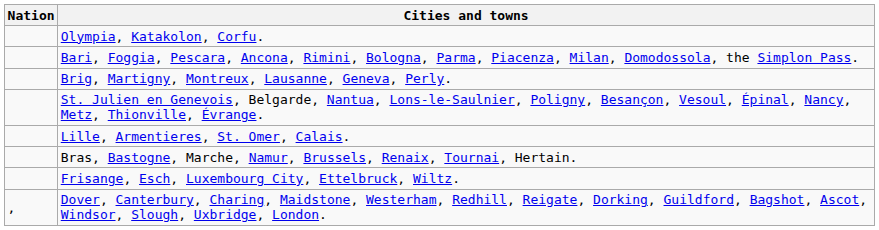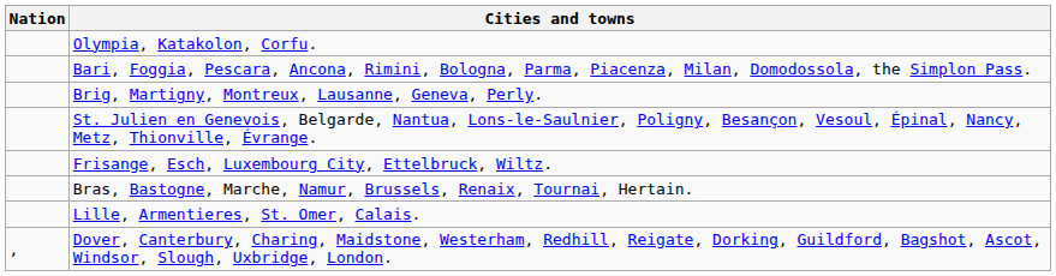rows swapped: Frisange, Esch, Luxembourg City, Ettelbruck, Wiltz. <-> Lille, Armentieres, St. Omer, Calais.
